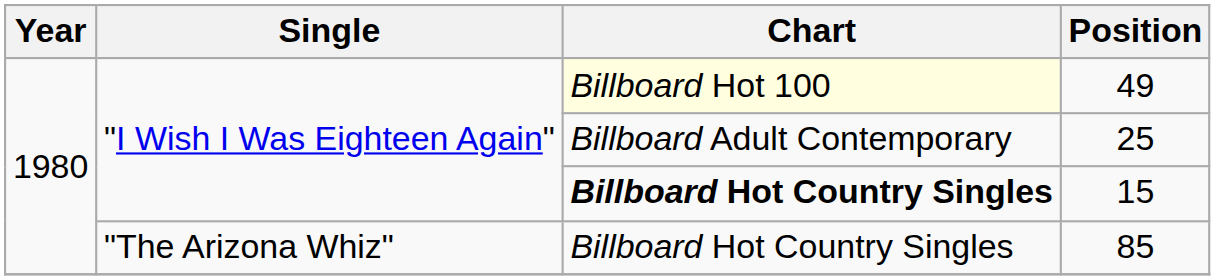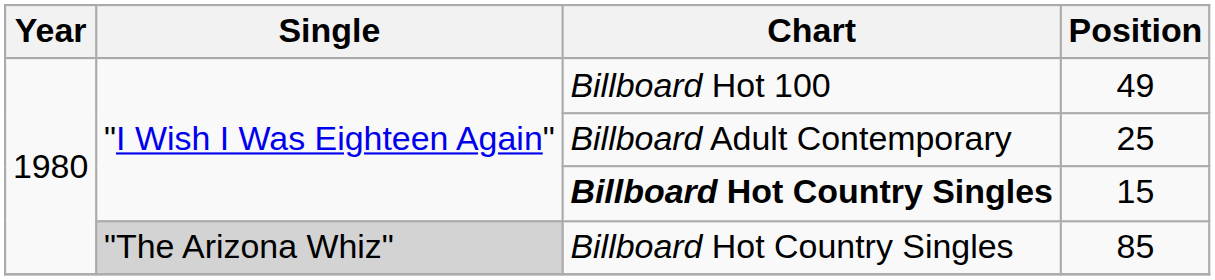49 | Chart: lightyellow background -> no background
85 | Single: no background -> lightgrey background
